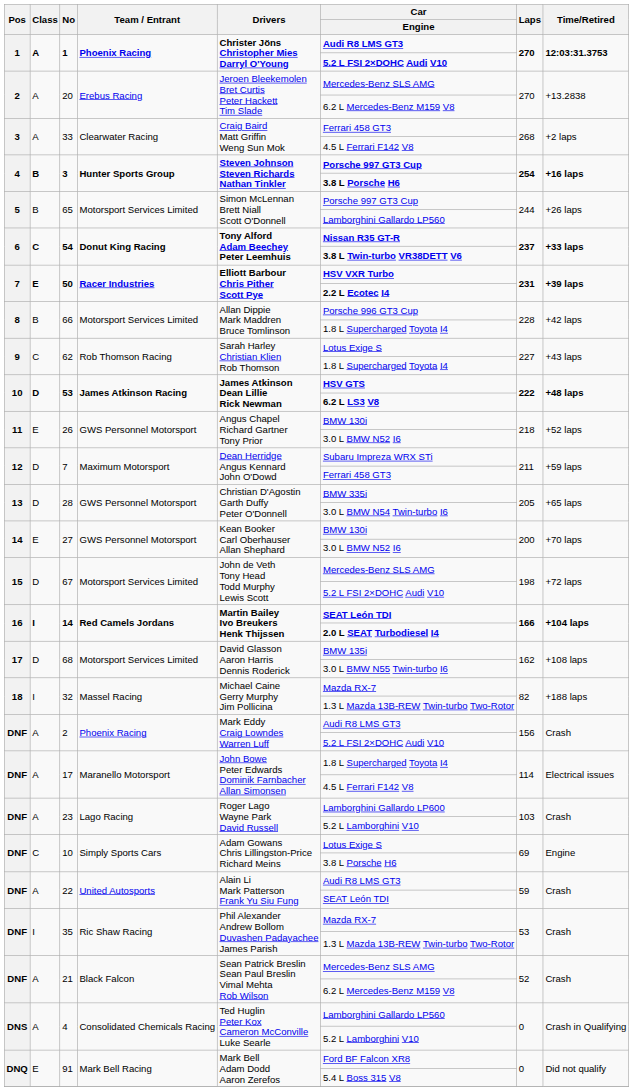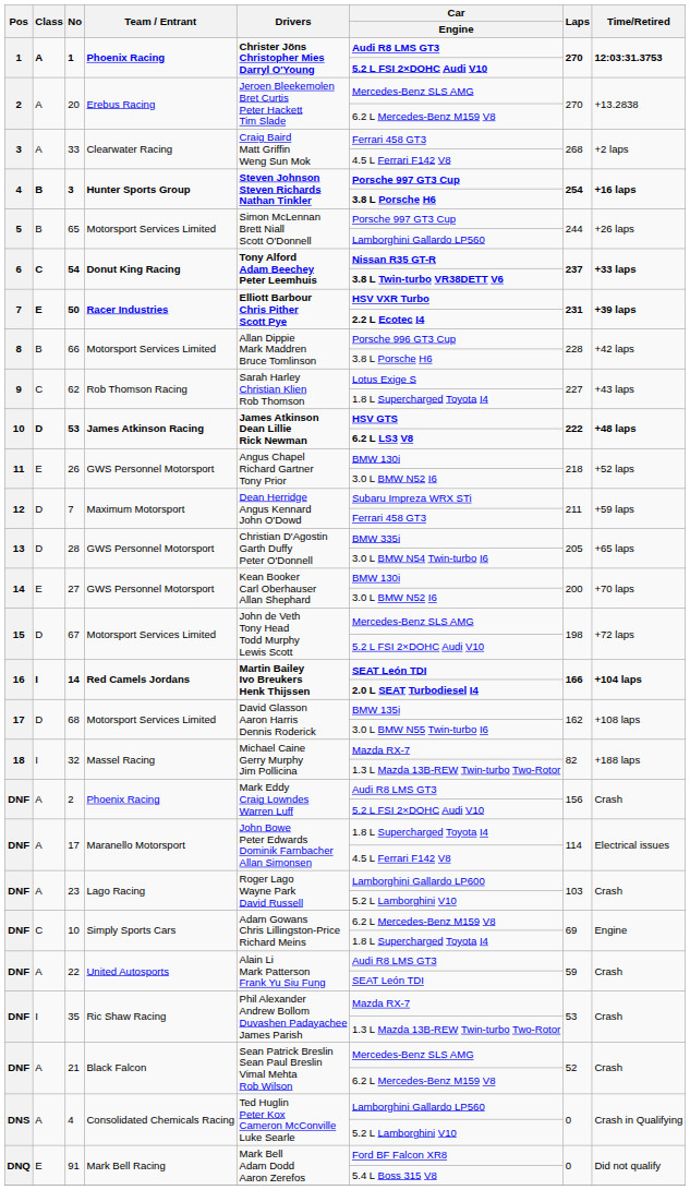row 18 | Car / Engine: 1.8 L Supercharged Toyota I4 -> 3.8 L Porsche H6
row 45 | Car / Engine: Lotus Exige S -> 6.2 L Mercedes-Benz M159 V8
row 46 | Car / Engine: 3.8 L Porsche H6 -> 1.8 L Supercharged Toyota I4
